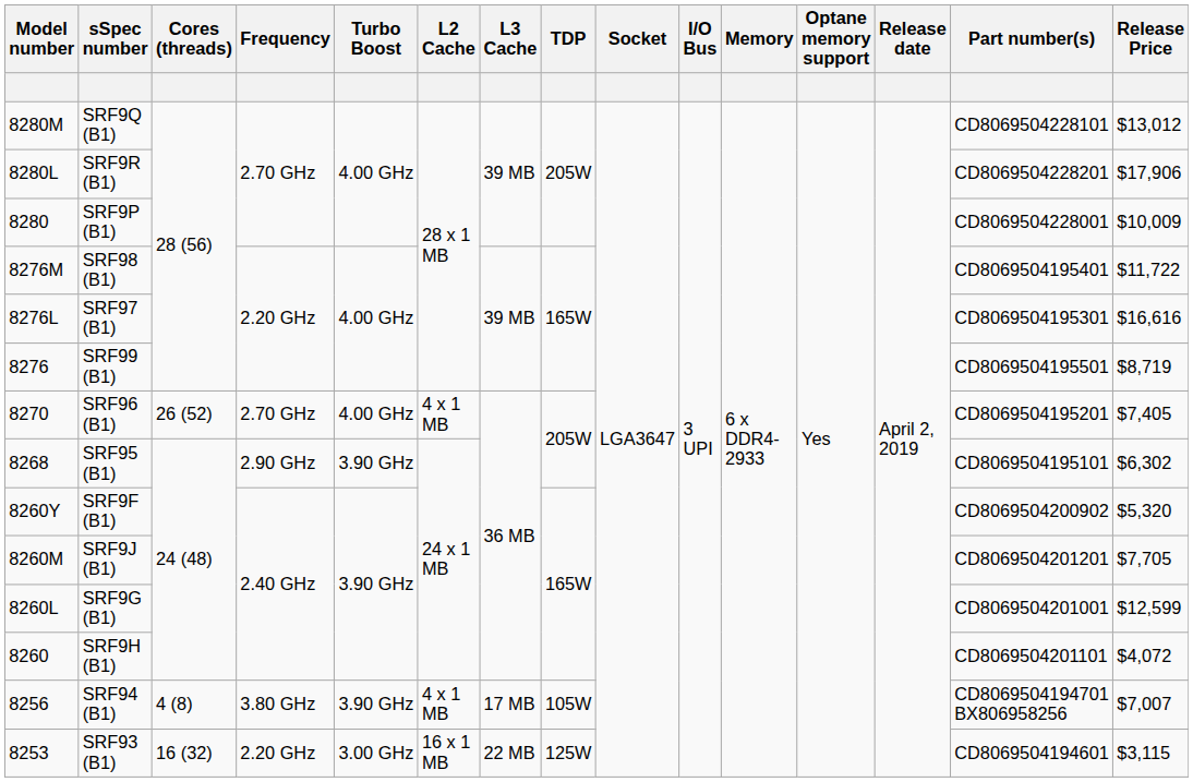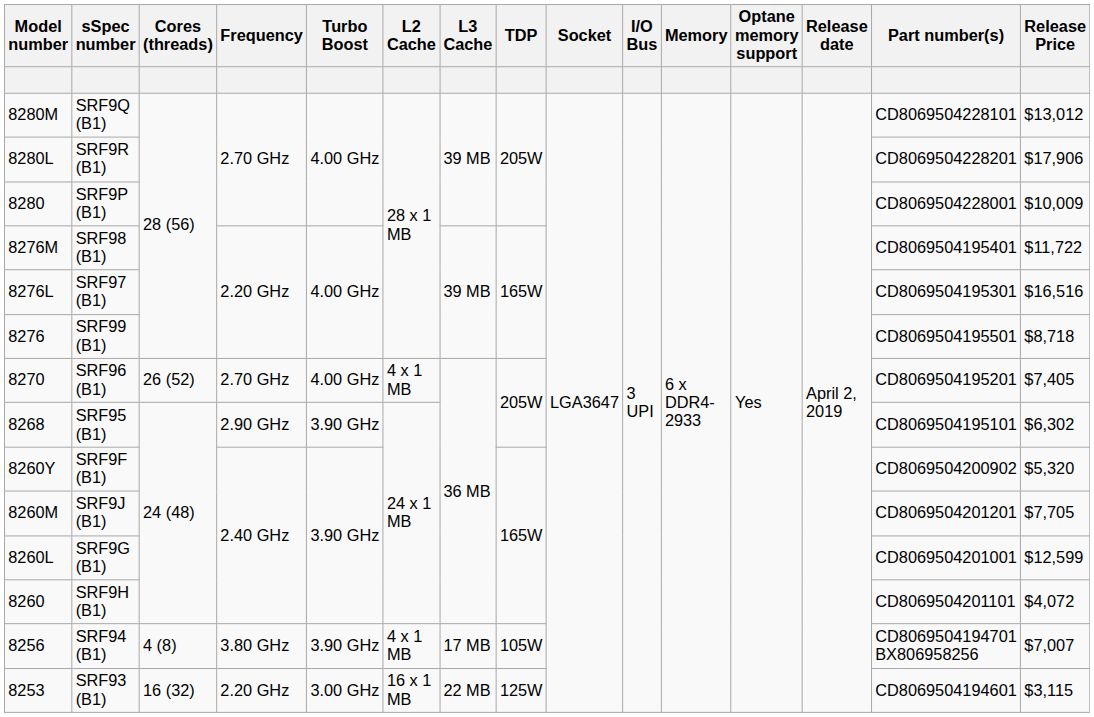SRF97 (B1) | Release Price: $16,616 -> $16,516
SRF99 (B1) | Release Price: $8,719 -> $8,718
